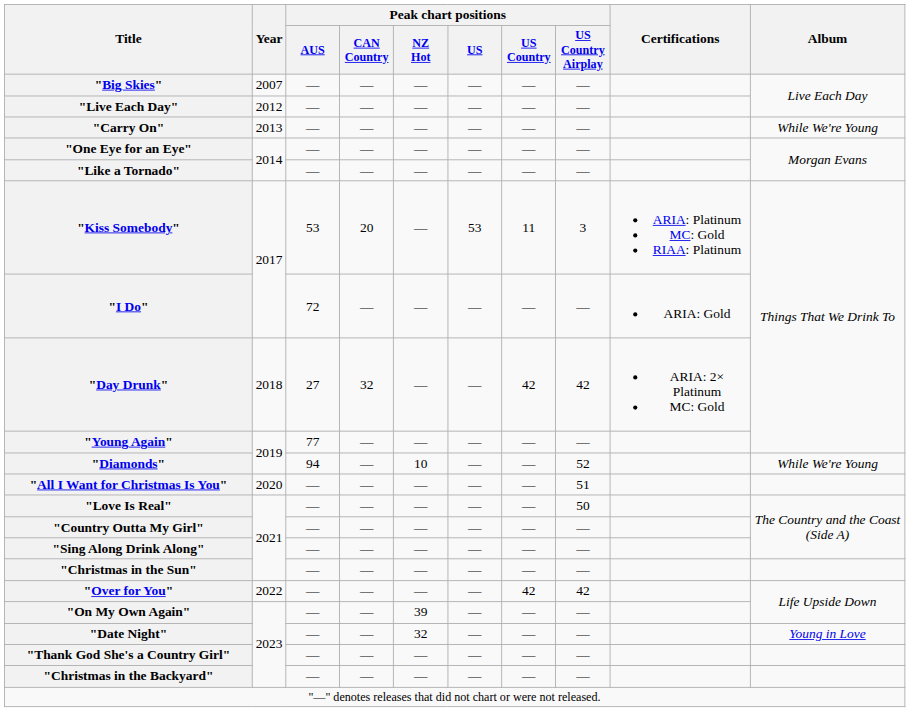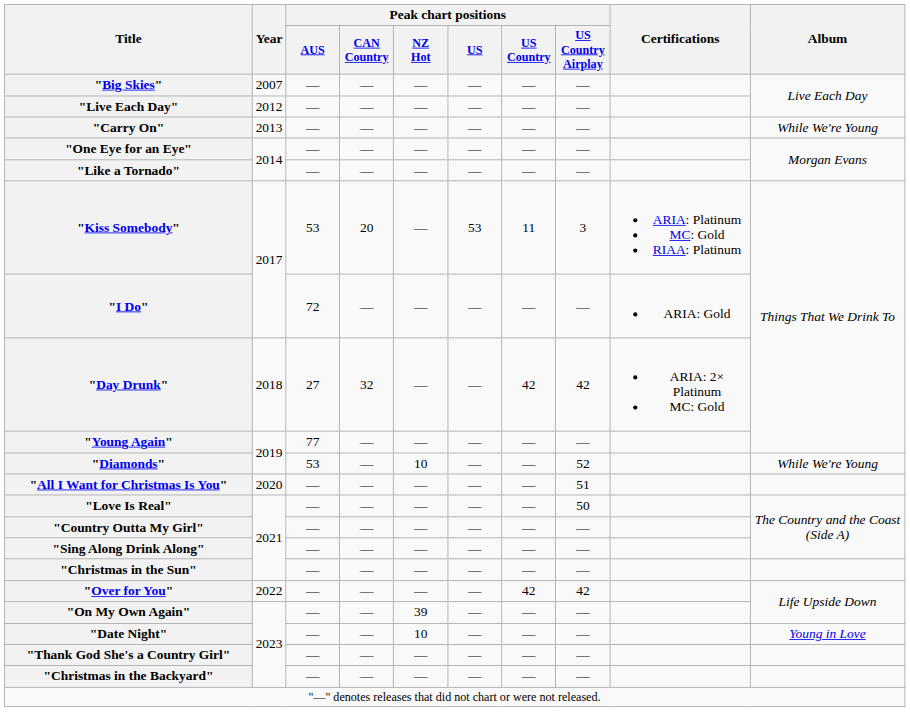"Diamonds" | Peak chart positions / AUS: 94 -> 53
"Date Night" | Peak chart positions / NZ Hot: 32 -> 10
